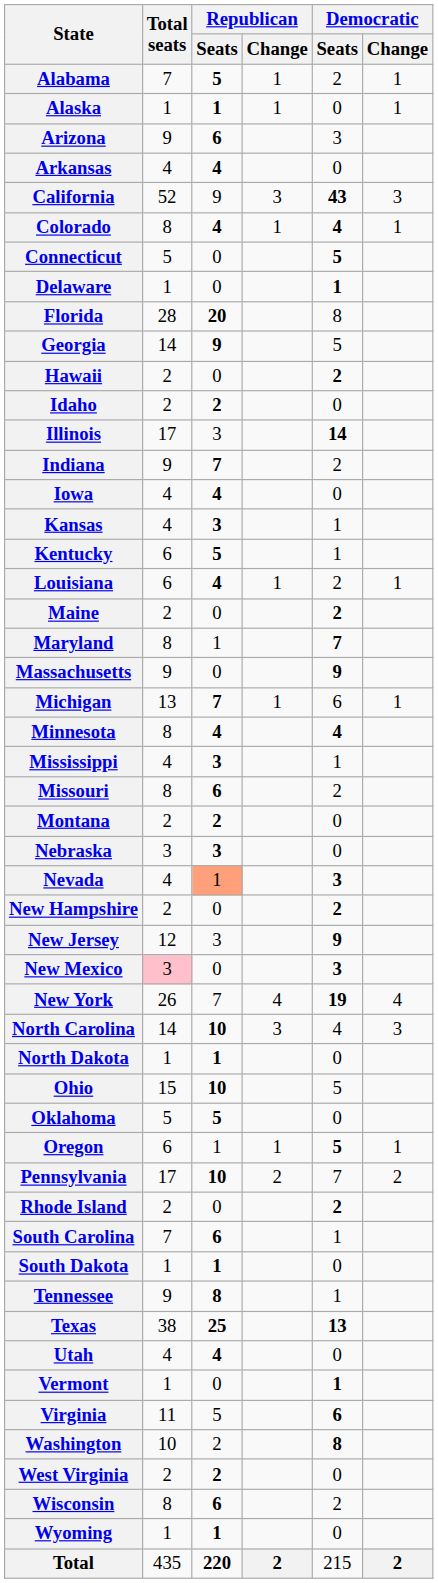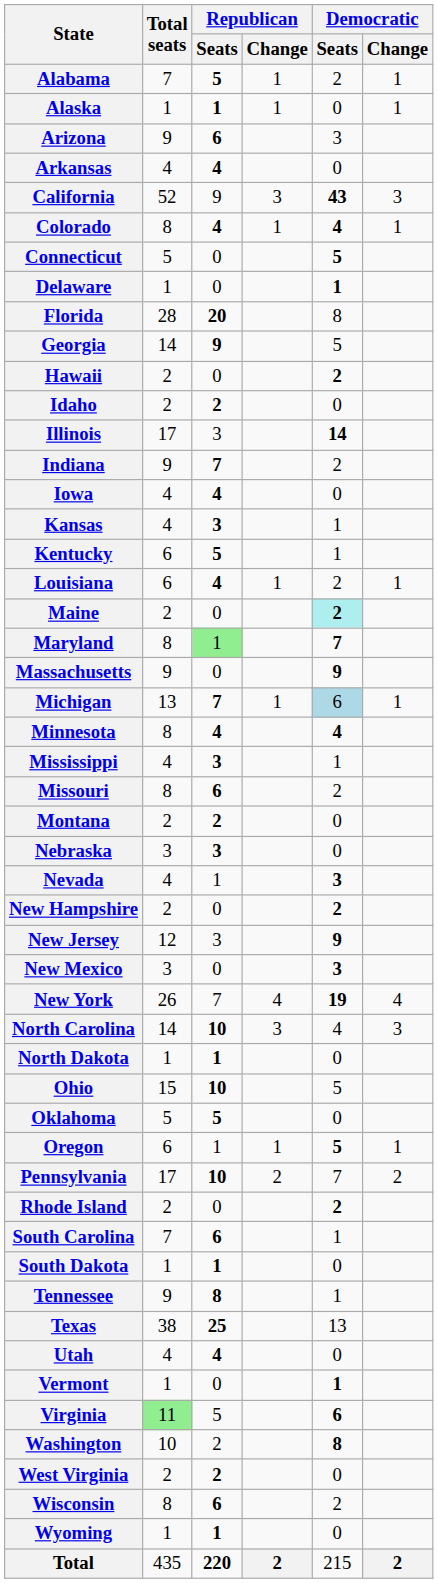Maine | Democratic / Seats: no background -> paleturquoise background
Maryland | Republican / Seats: no background -> lightgreen background
Michigan | Democratic / Seats: no background -> lightblue background
Nevada | Republican / Seats: lightsalmon background -> no background
New Mexico | Total seats: pink background -> no background
Texas | Democratic / Seats: bold -> normal
Virginia | Total seats: no background -> lightgreen background
